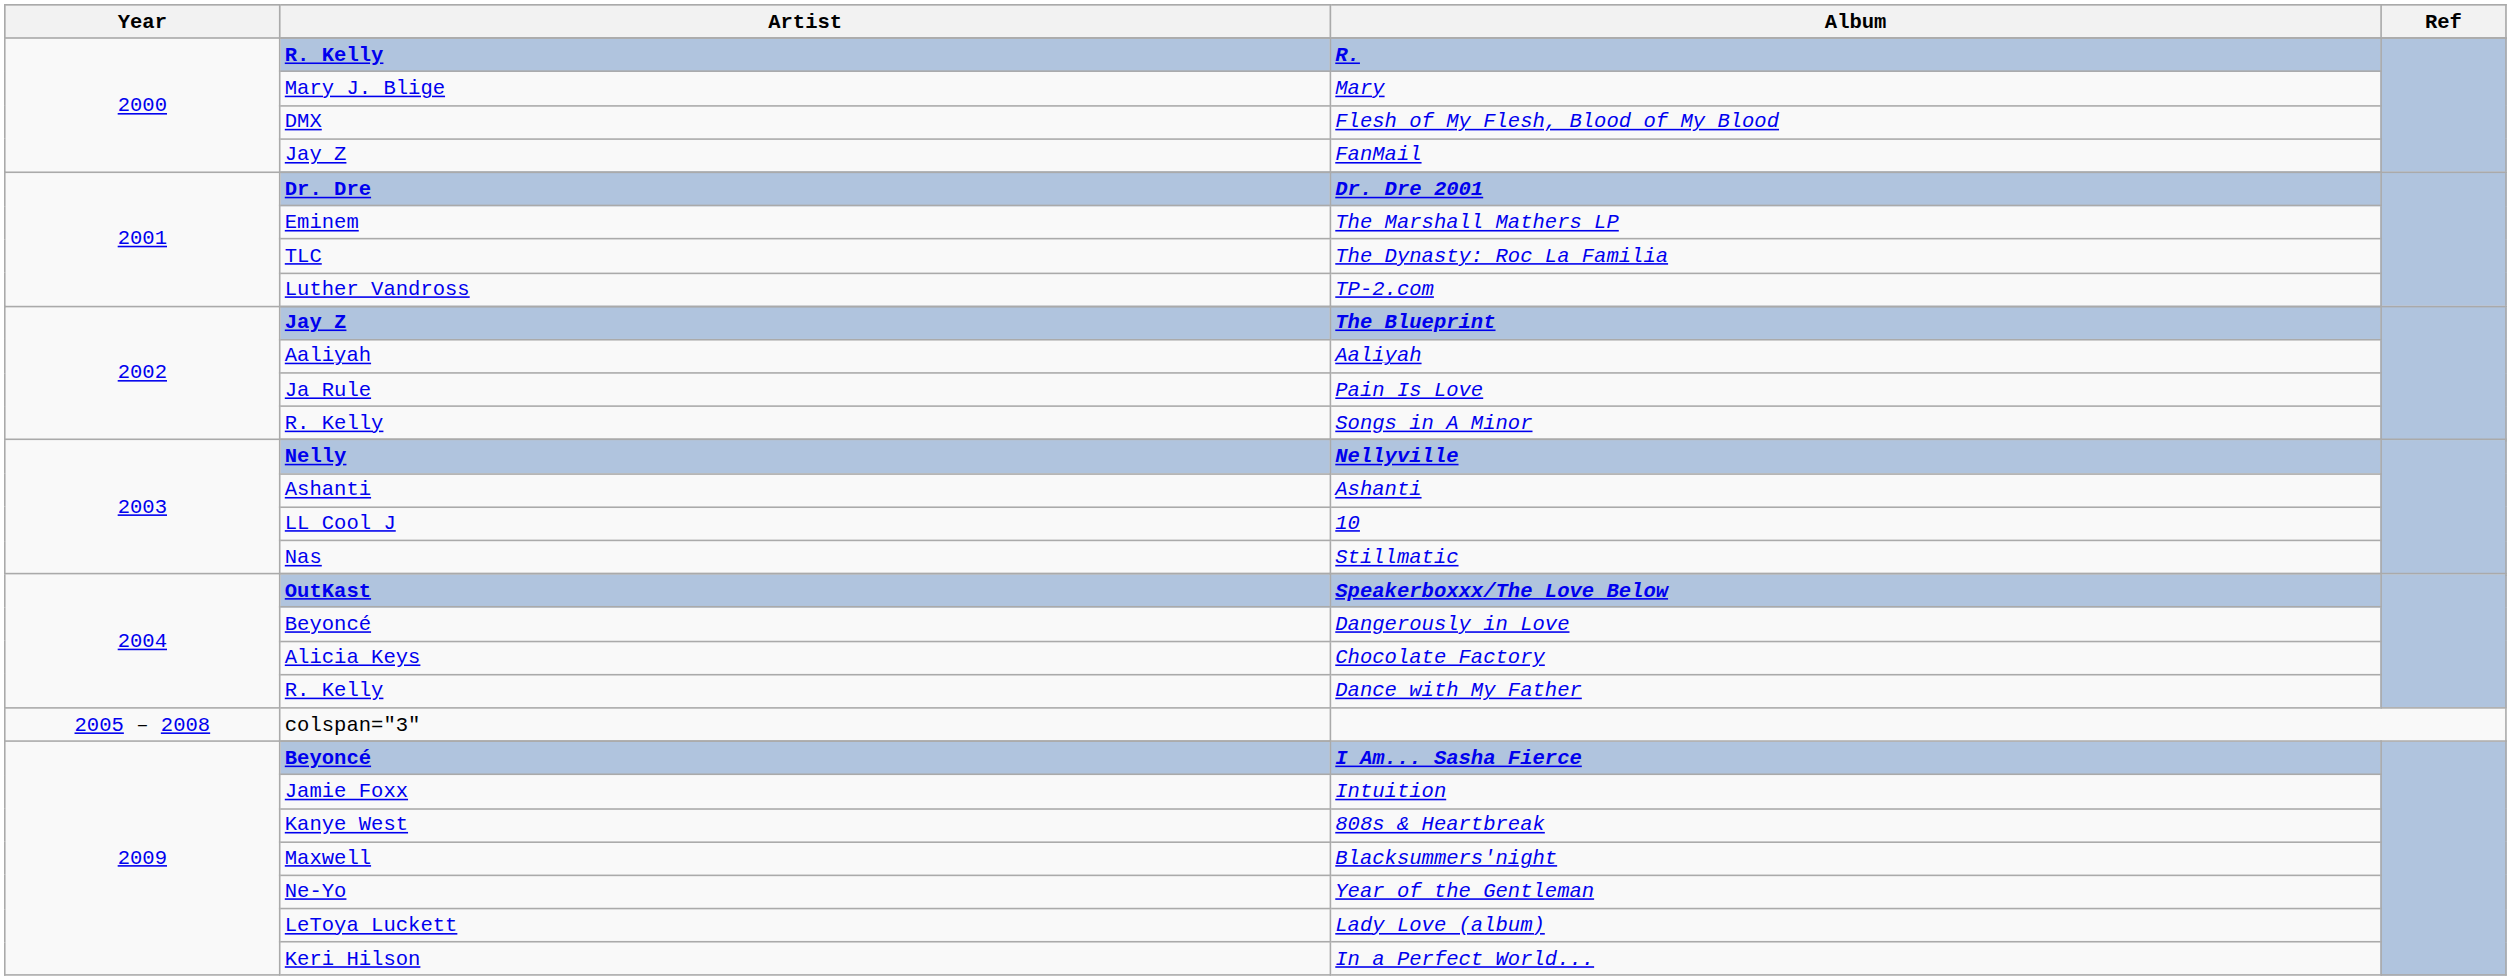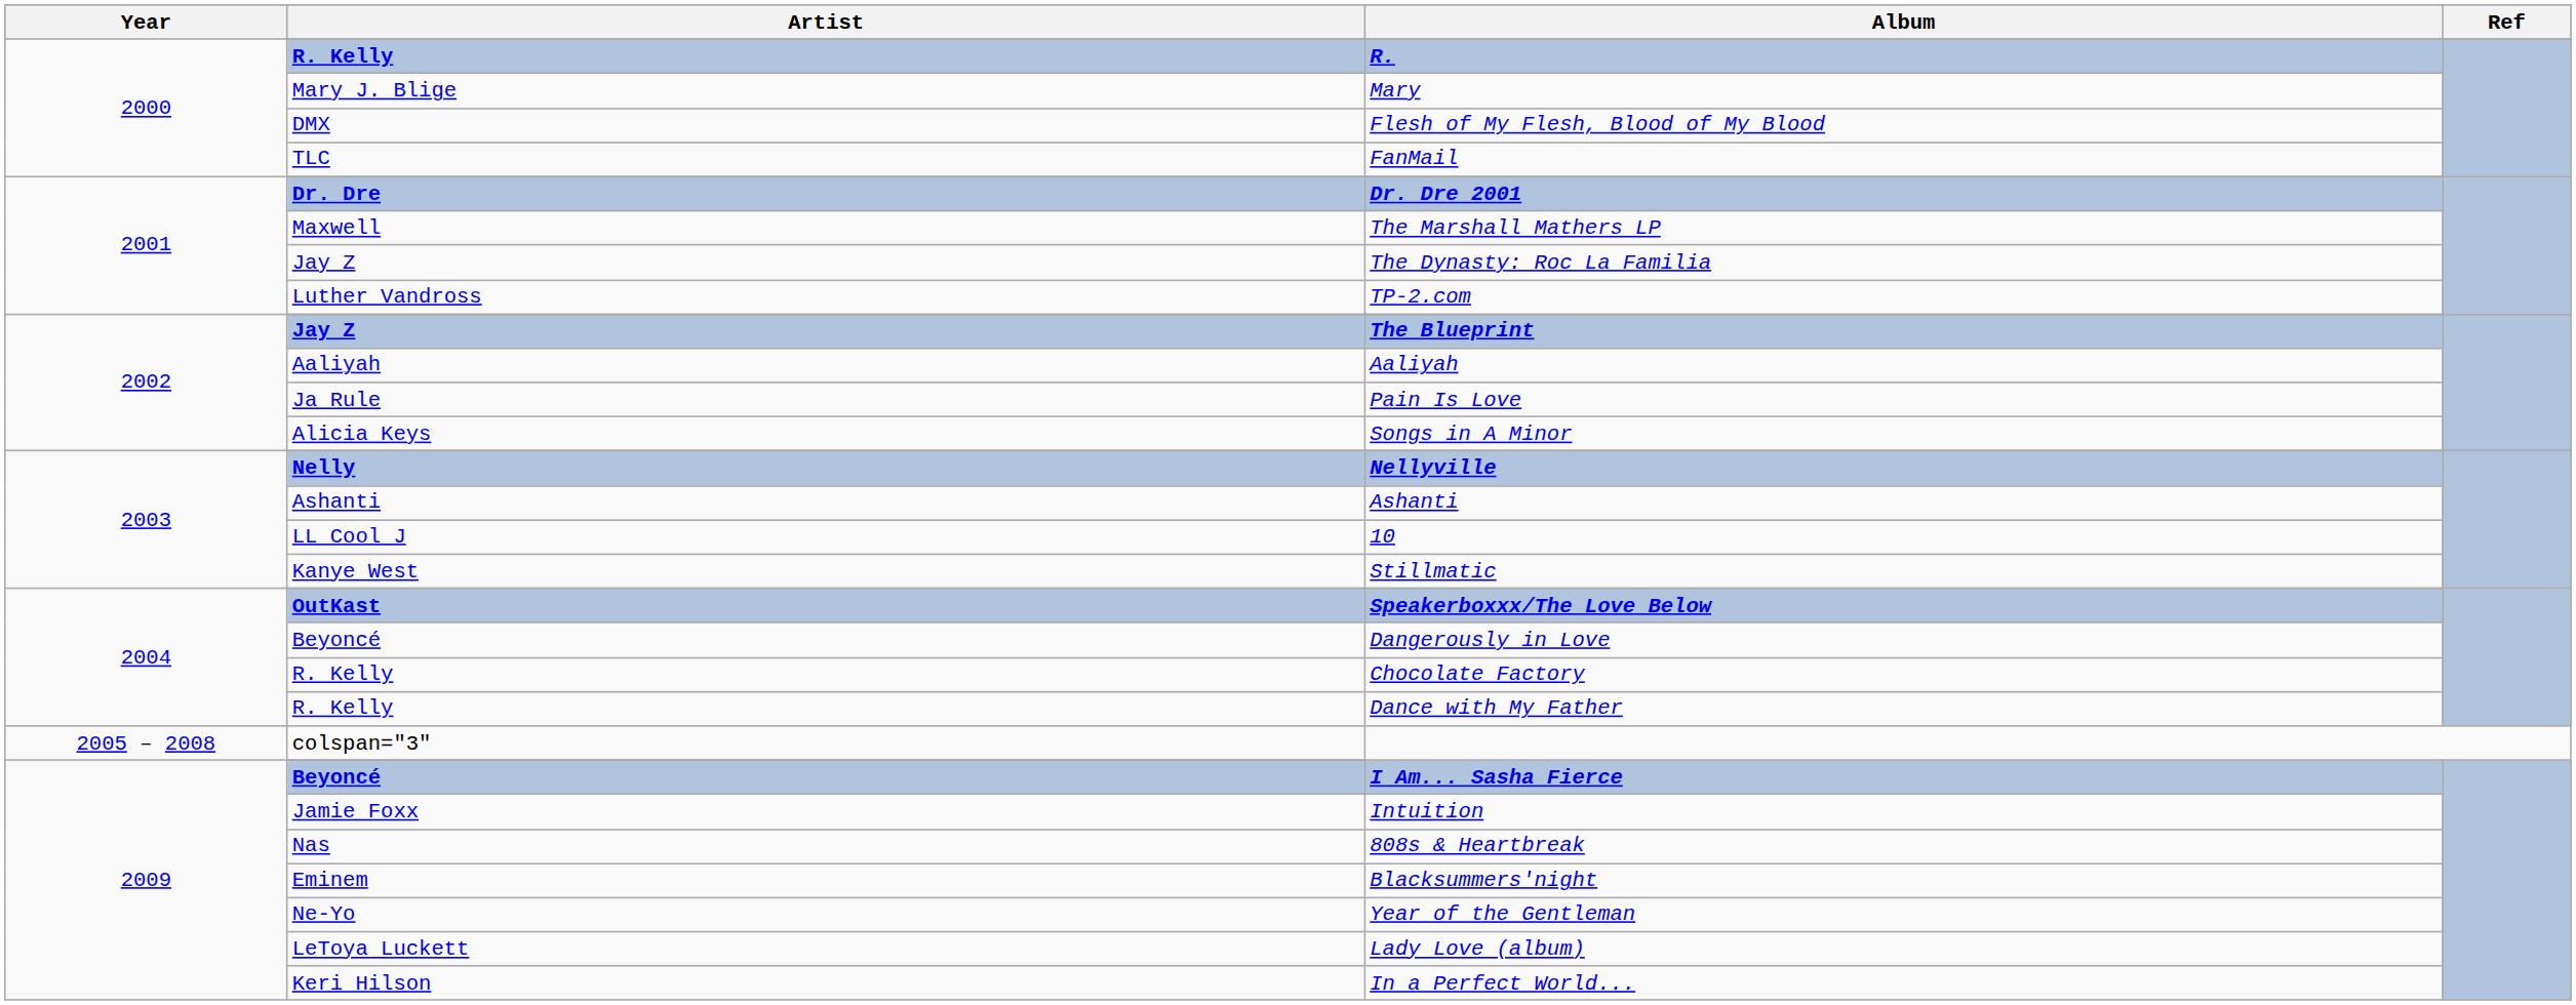FanMail | Artist: Jay Z -> TLC
The Marshall Mathers LP | Artist: Eminem -> Maxwell
The Dynasty: Roc La Familia | Artist: TLC -> Jay Z
Songs in A Minor | Artist: R. Kelly -> Alicia Keys
Stillmatic | Artist: Nas -> Kanye West
Chocolate Factory | Artist: Alicia Keys -> R. Kelly
808s & Heartbreak | Artist: Kanye West -> Nas
Blacksummers'night | Artist: Maxwell -> Eminem
